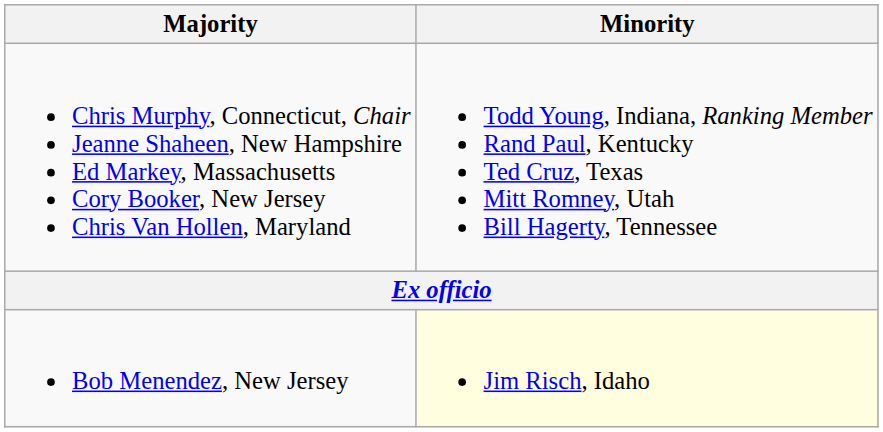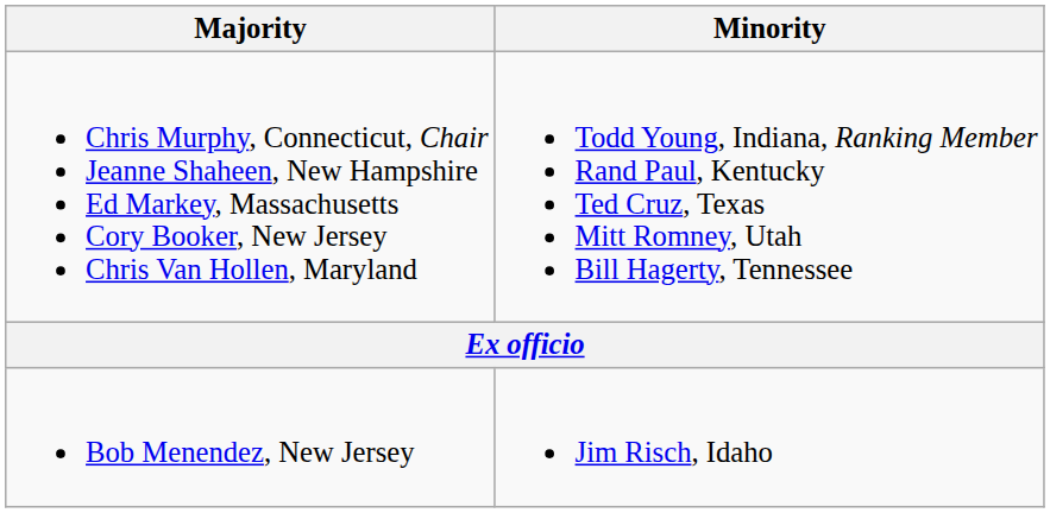Bob Menendez, New Jersey | Minority: lightyellow background -> no background
